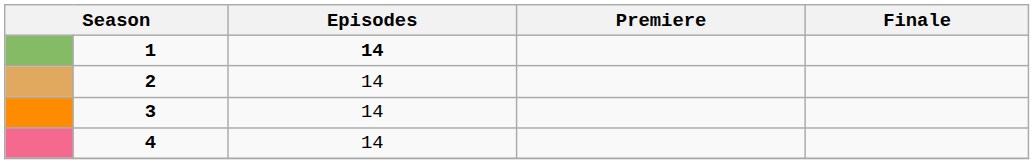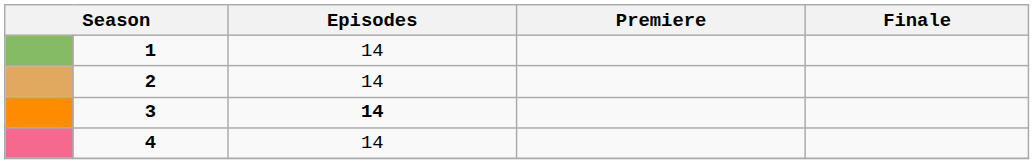1 | Episodes: bold -> normal
3 | Episodes: normal -> bold
